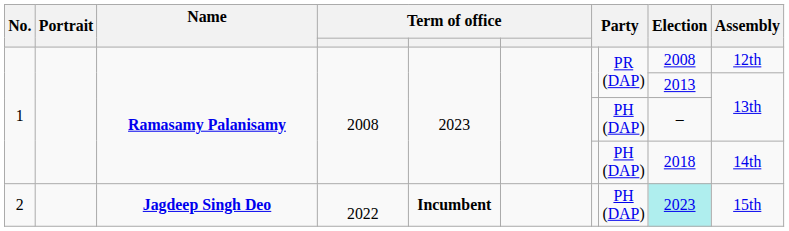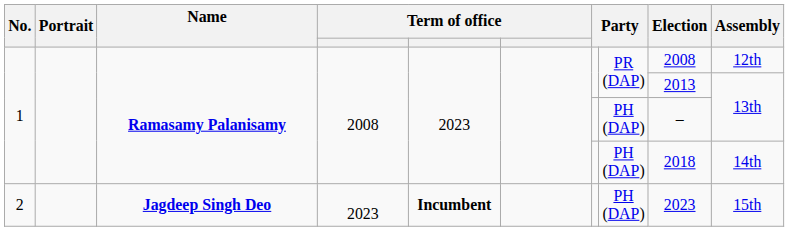2 | column 4: 2022 -> 2023
2 | Election: paleturquoise background -> no background
